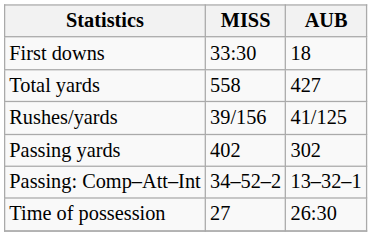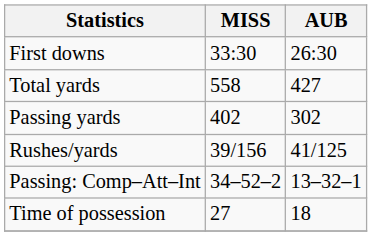First downs | AUB: 18 -> 26:30
rows swapped: Rushes/yards <-> Passing yards
Time of possession | AUB: 26:30 -> 18
